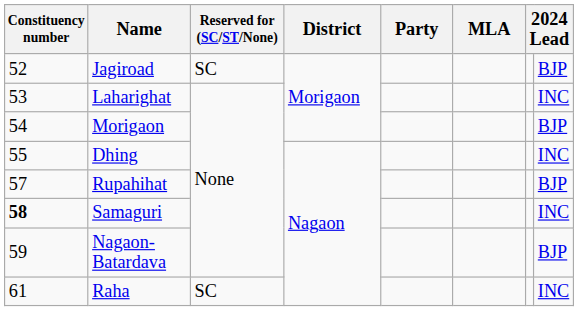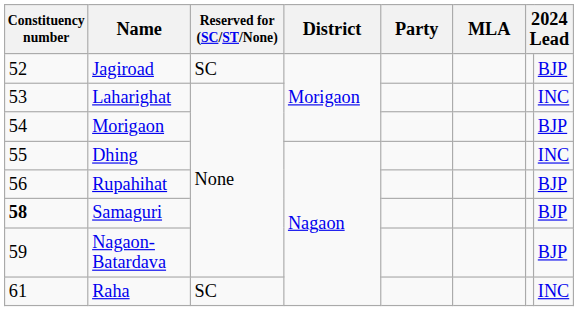Rupahihat | Constituency number: 57 -> 56
Samaguri | column 8: INC -> BJP
